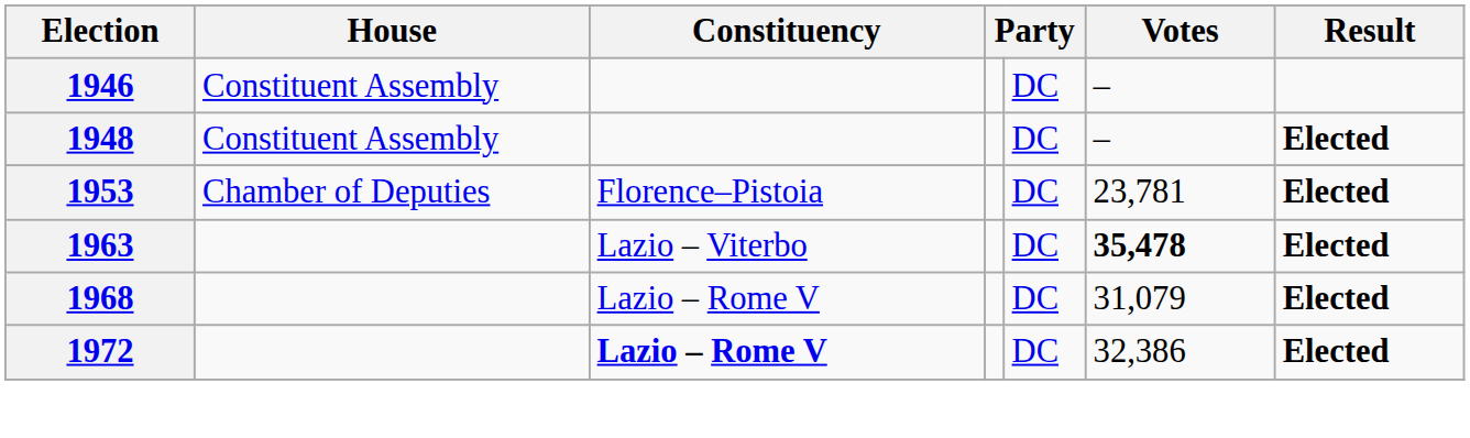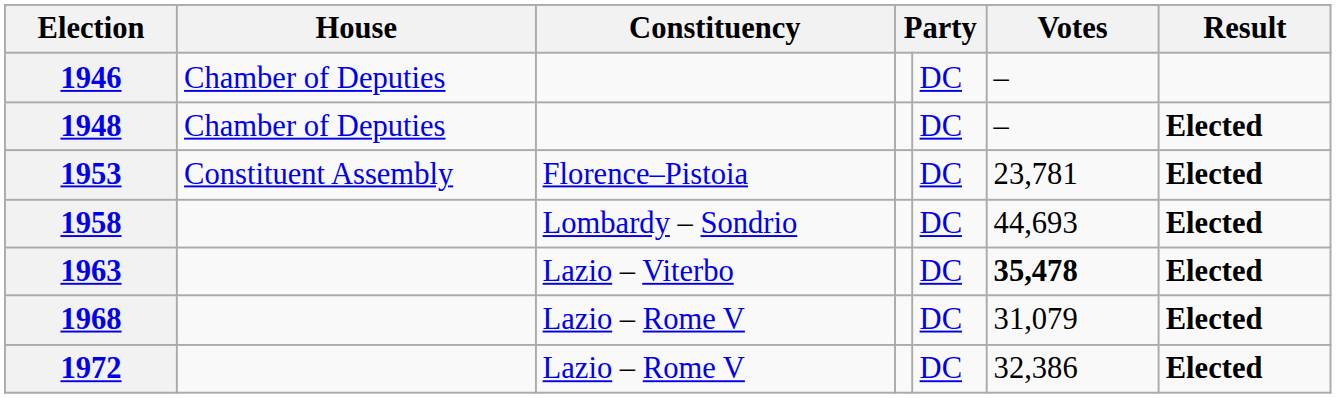1946 | House: Constituent Assembly -> Chamber of Deputies
1948 | House: Constituent Assembly -> Chamber of Deputies
1953 | House: Chamber of Deputies -> Constituent Assembly
+ row: 1958 | Lombardy – Sondrio | DC | 44,693 | Elected
1972 | Constituency: bold -> normal
